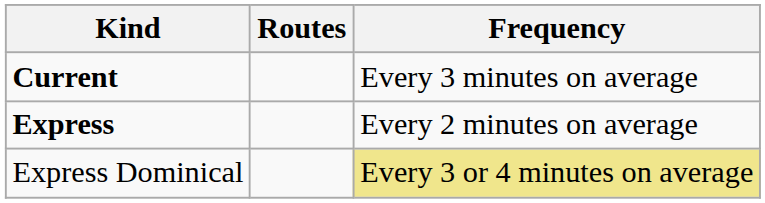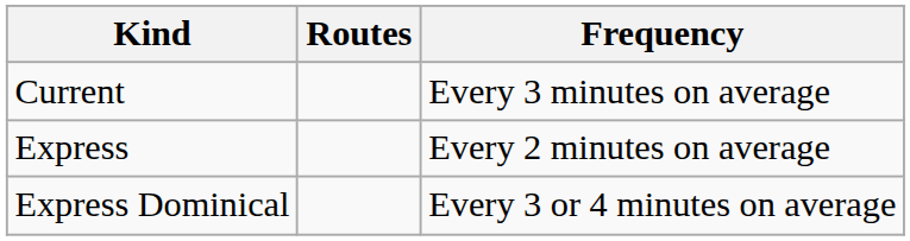row 2 | Kind: bold -> normal
row 3 | Kind: bold -> normal
row 4 | Frequency: khaki background -> no background
